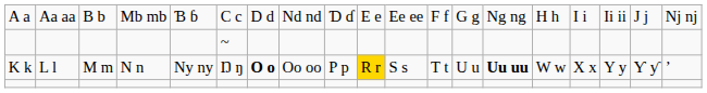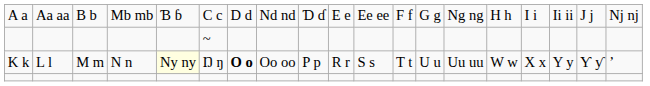K k | column 5: no background -> lightyellow background
K k | column 10: gold background -> no background
K k | column 14: bold -> normal
